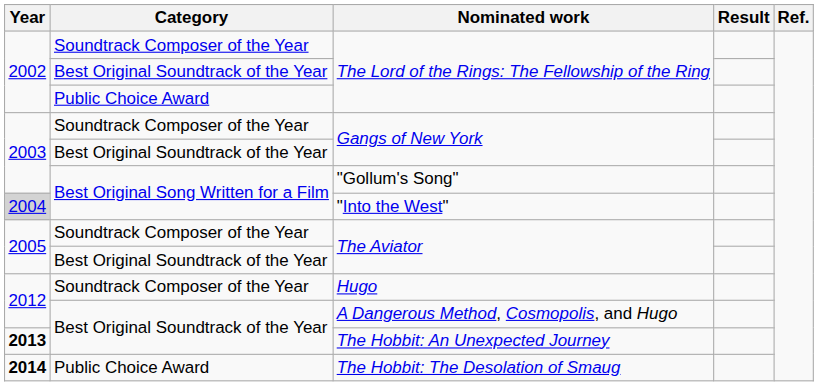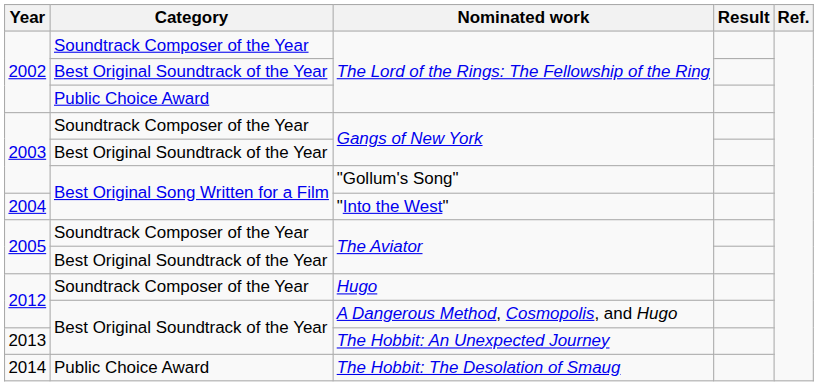"Into the West" | Year: lightgrey background -> no background
The Hobbit: An Unexpected Journey | Year: bold -> normal
The Hobbit: The Desolation of Smaug | Year: bold -> normal
